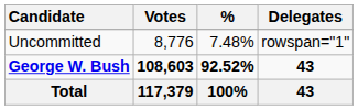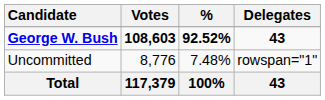rows swapped: George W. Bush <-> Uncommitted
